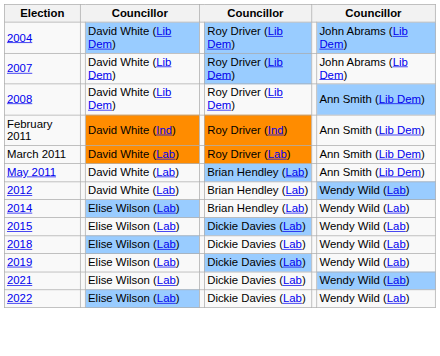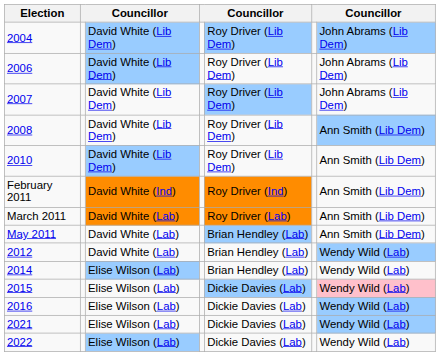+ row: 2006 | David White (Lib Dem) | Roy Driver (Lib Dem) | John Abrams (Lib Dem)
+ row: 2010 | David White (Lib Dem) | Roy Driver (Lib Dem) | Ann Smith (Lib Dem)
2015 | column 7: no background -> pink background
+ row: 2016 | Elise Wilson (Lab) | Dickie Davies (Lab) | Wendy Wild (Lab)
- row: 2018 | Elise Wilson (Lab) | Dickie Davies (Lab) | Wendy Wild (Lab)
- row: 2019 | Elise Wilson (Lab) | Dickie Davies (Lab) | Wendy Wild (Lab)
